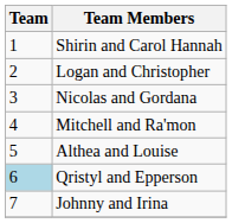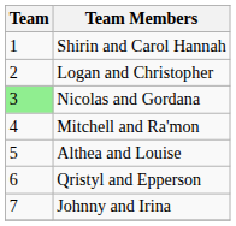Nicolas and Gordana | Team: no background -> lightgreen background
Qristyl and Epperson | Team: lightblue background -> no background
